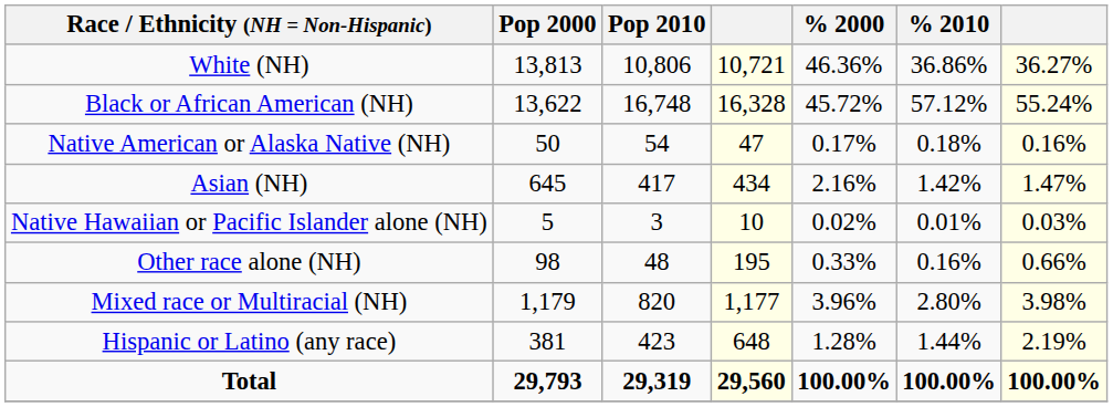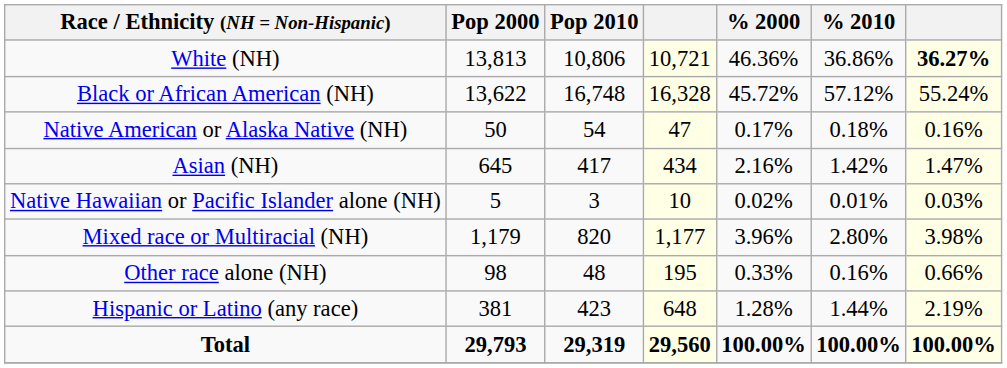White (NH) | column 7: normal -> bold
rows swapped: Other race alone (NH) <-> Mixed race or Multiracial (NH)
